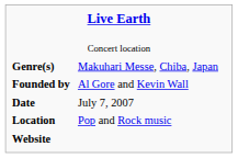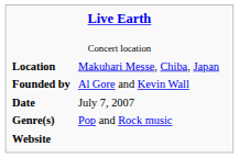row 3 | column 1: Genre(s) -> Location
row 6 | column 1: Location -> Genre(s)
